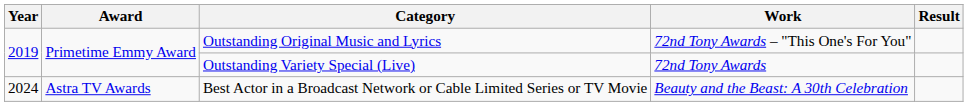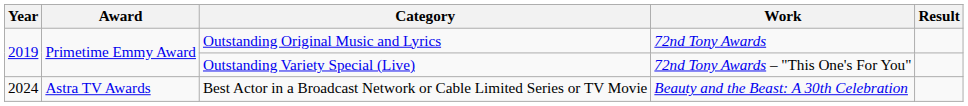Outstanding Original Music and Lyrics | Work: 72nd Tony Awards – "This One's For You" -> 72nd Tony Awards
Outstanding Variety Special (Live) | Work: 72nd Tony Awards -> 72nd Tony Awards – "This One's For You"
